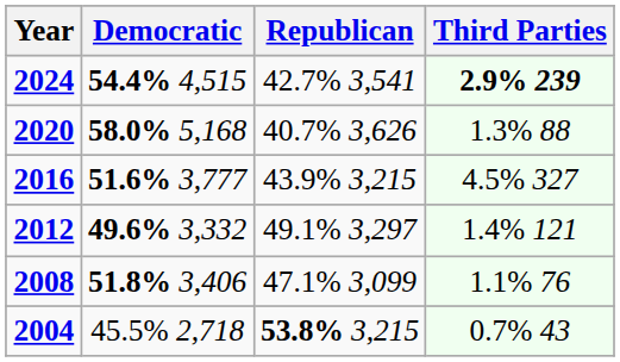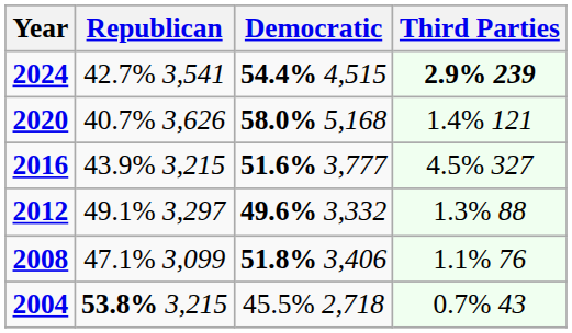columns swapped: Republican <-> Democratic
2020 | Third Parties: 1.3% 88 -> 1.4% 121
2012 | Third Parties: 1.4% 121 -> 1.3% 88
